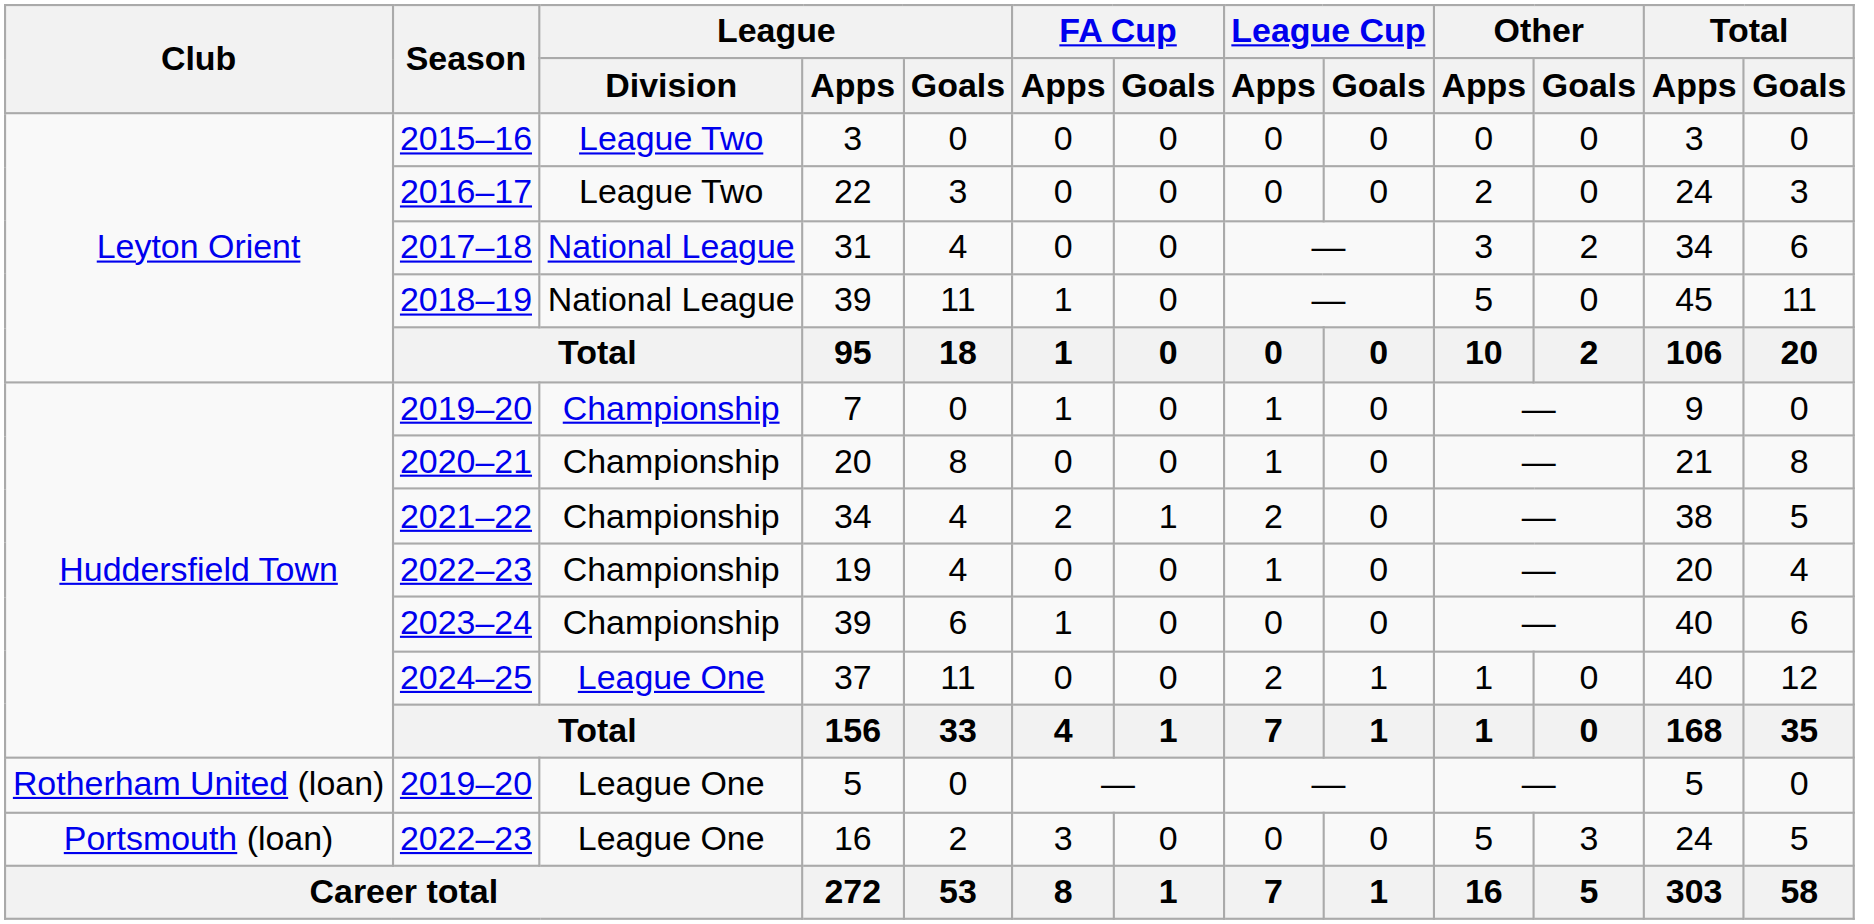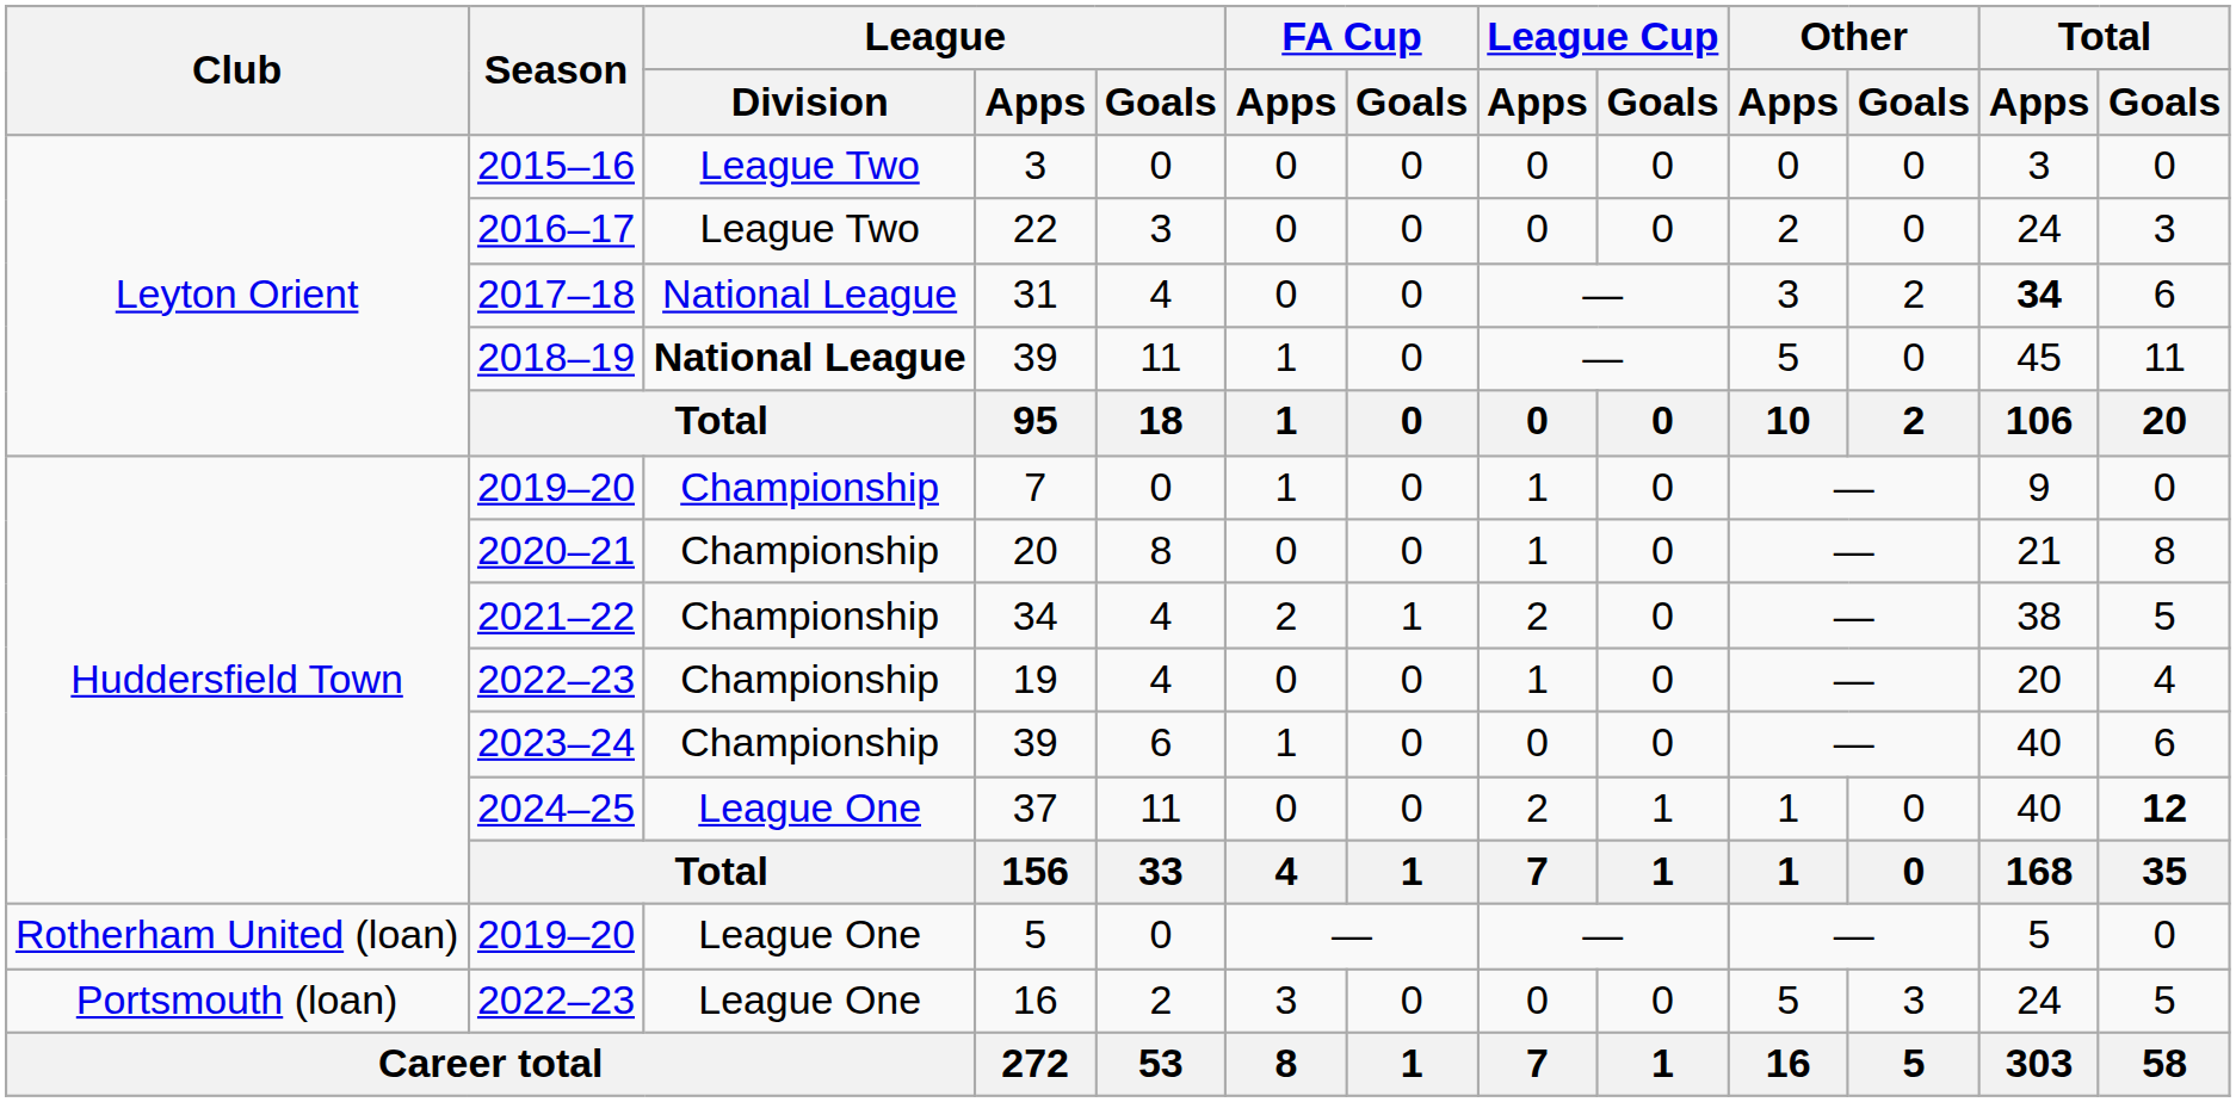31 | Total / Apps: normal -> bold
2018–19 / 39 | League / Division: normal -> bold
37 | Total / Goals: normal -> bold
